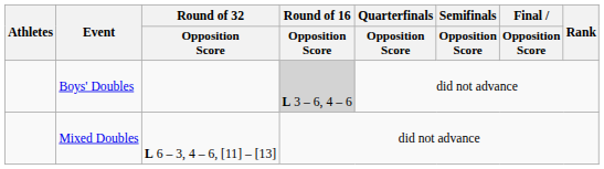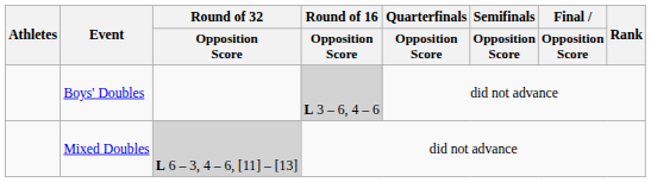Mixed Doubles | Round of 32 / Opposition Score: no background -> lightgrey background
